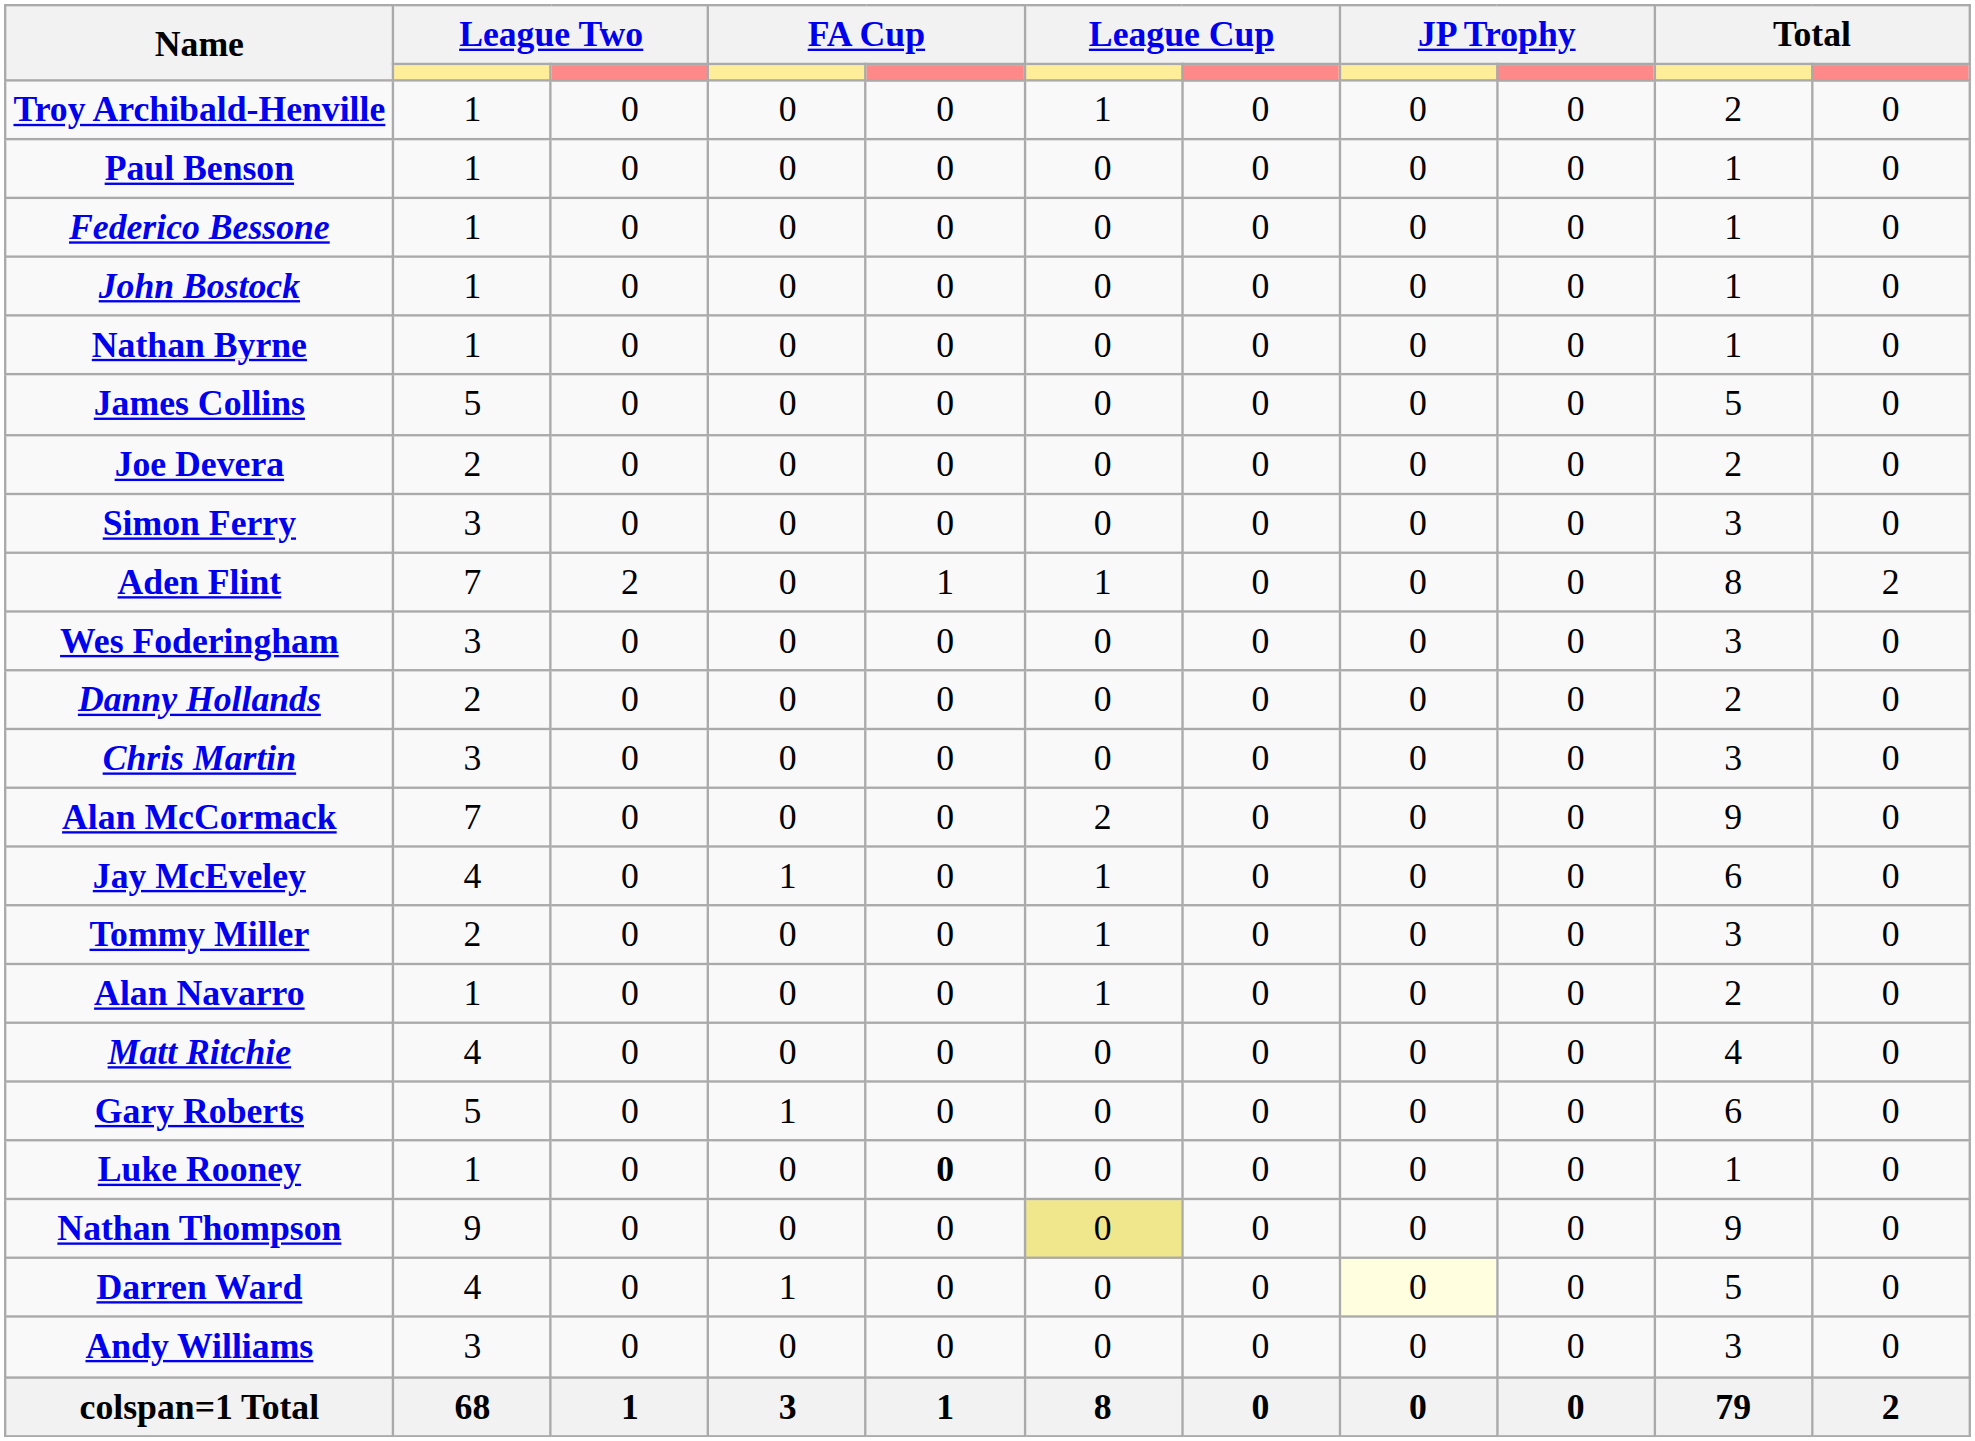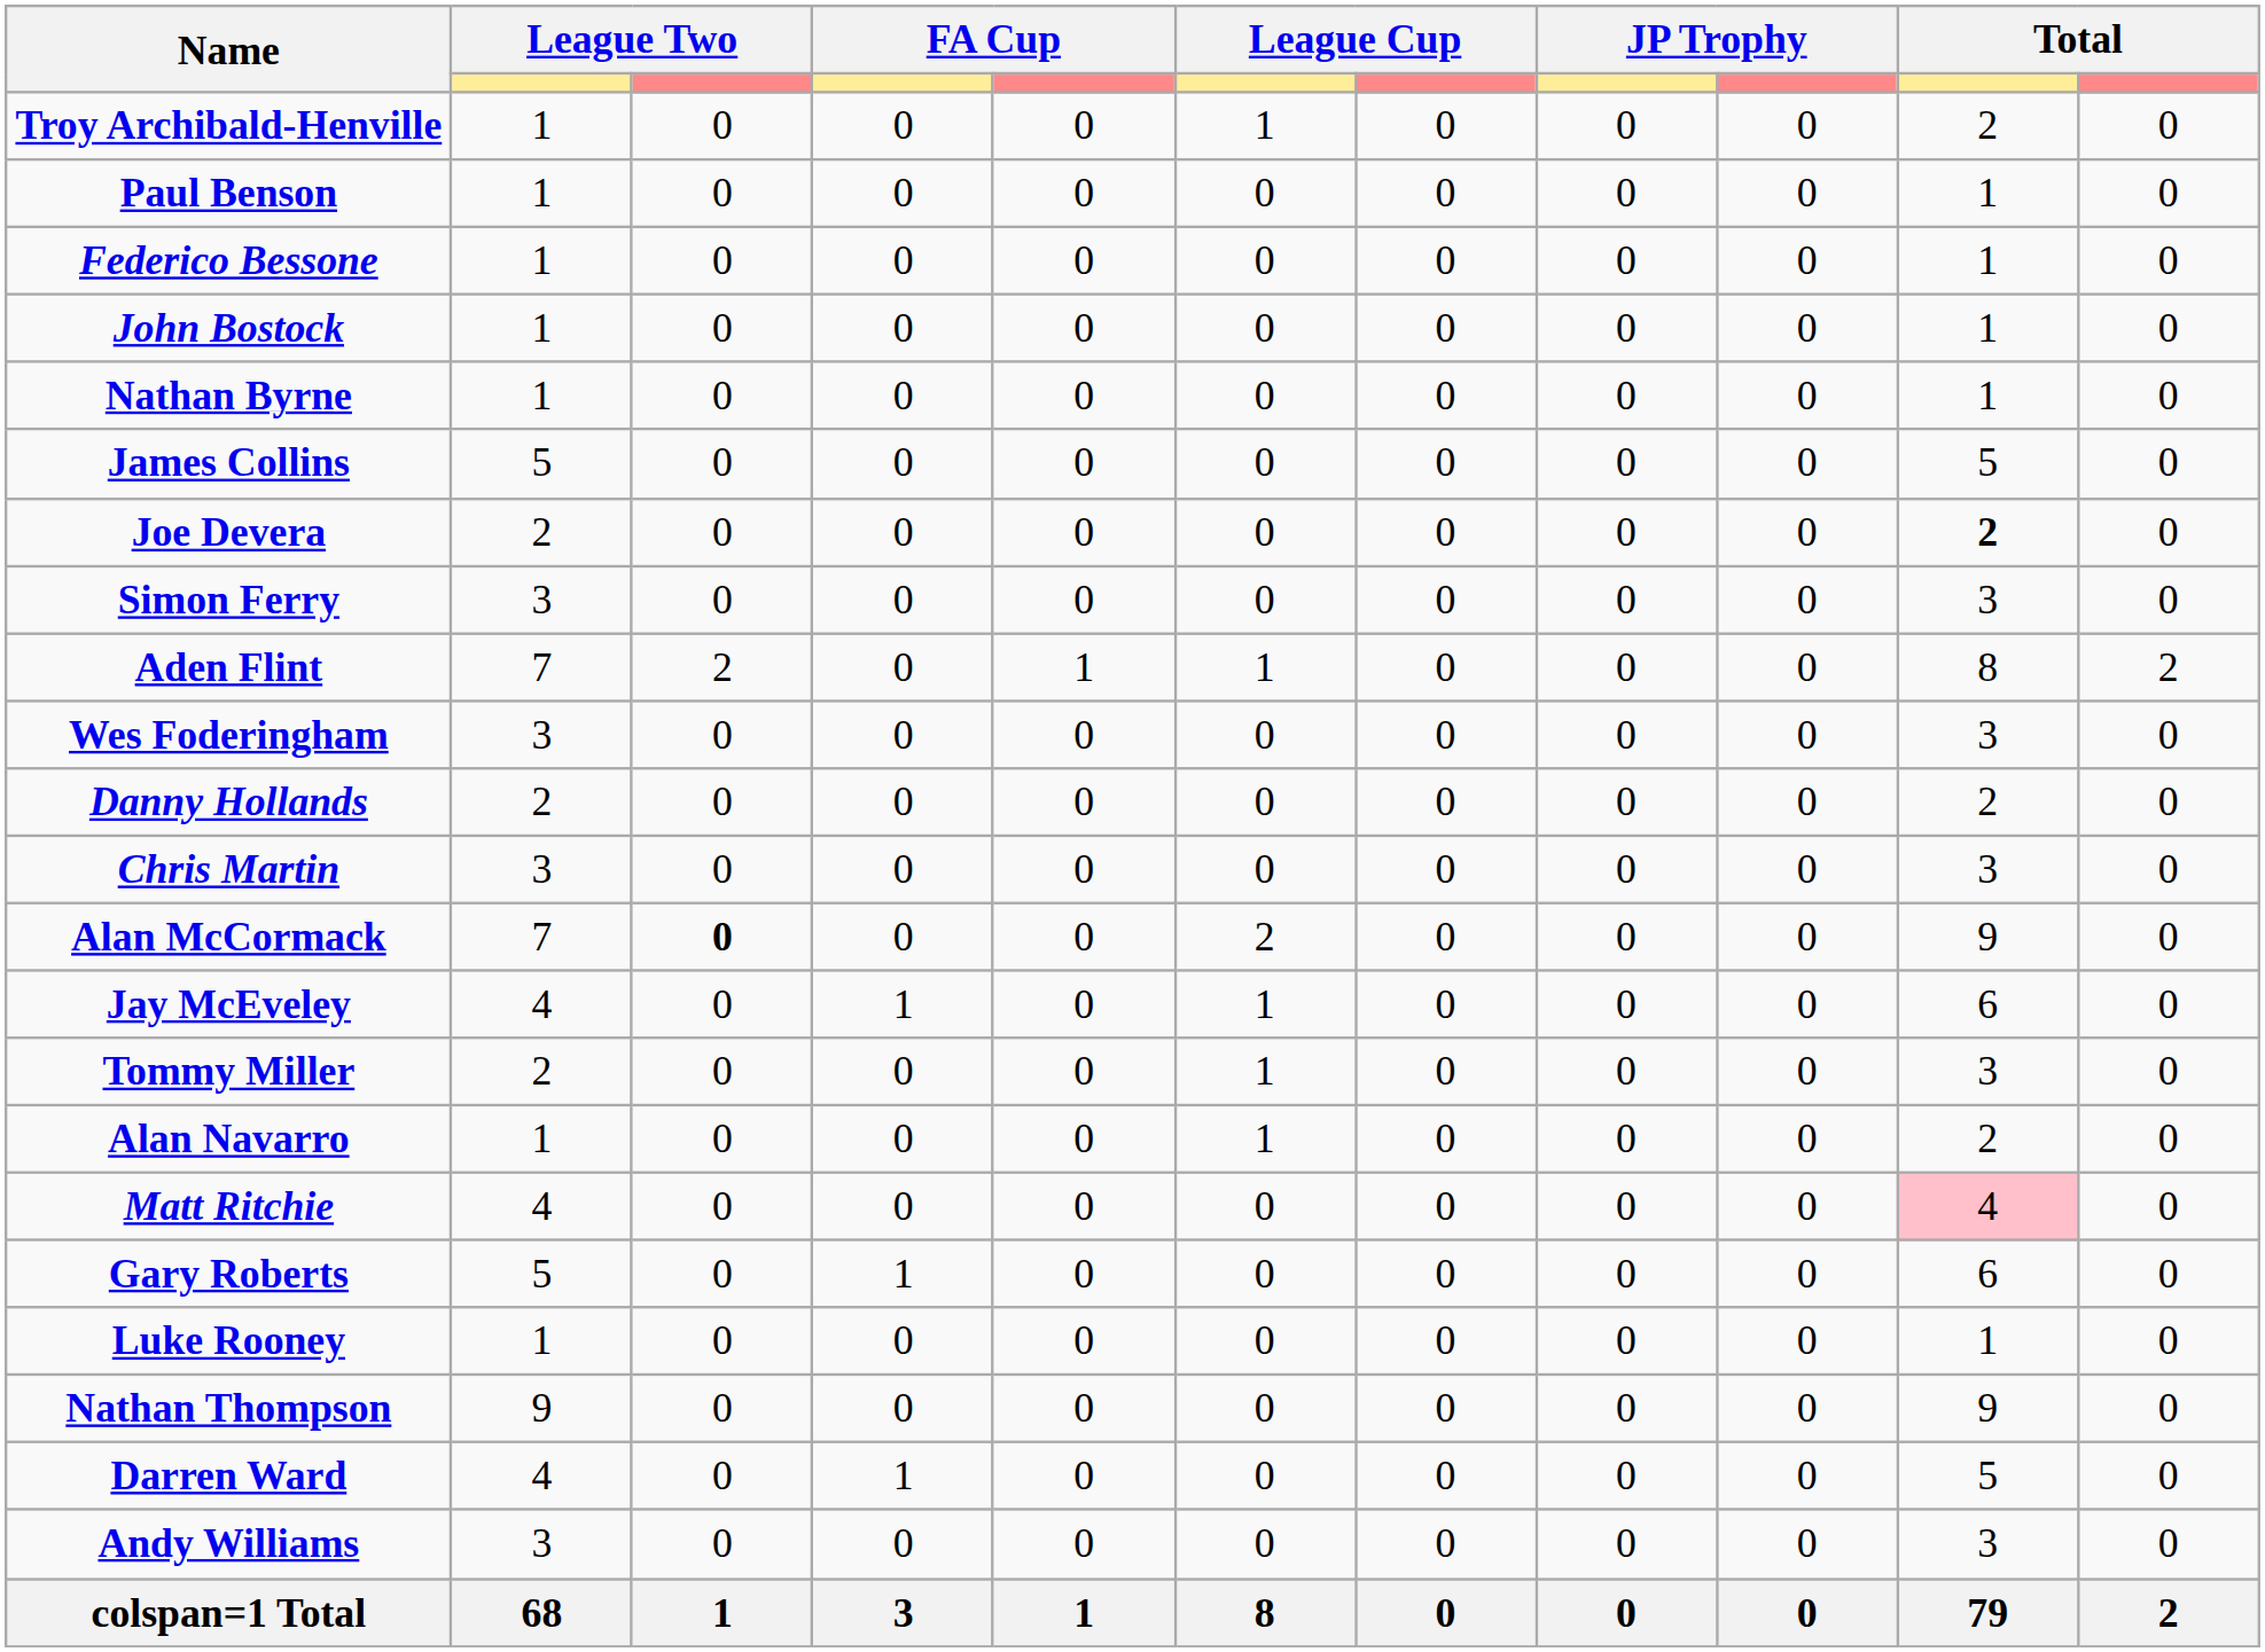Joe Devera | column 10: normal -> bold
Alan McCormack | column 3: normal -> bold
Matt Ritchie | column 10: no background -> pink background
Luke Rooney | column 5: bold -> normal
Nathan Thompson | column 6: khaki background -> no background
Darren Ward | column 8: lightyellow background -> no background
